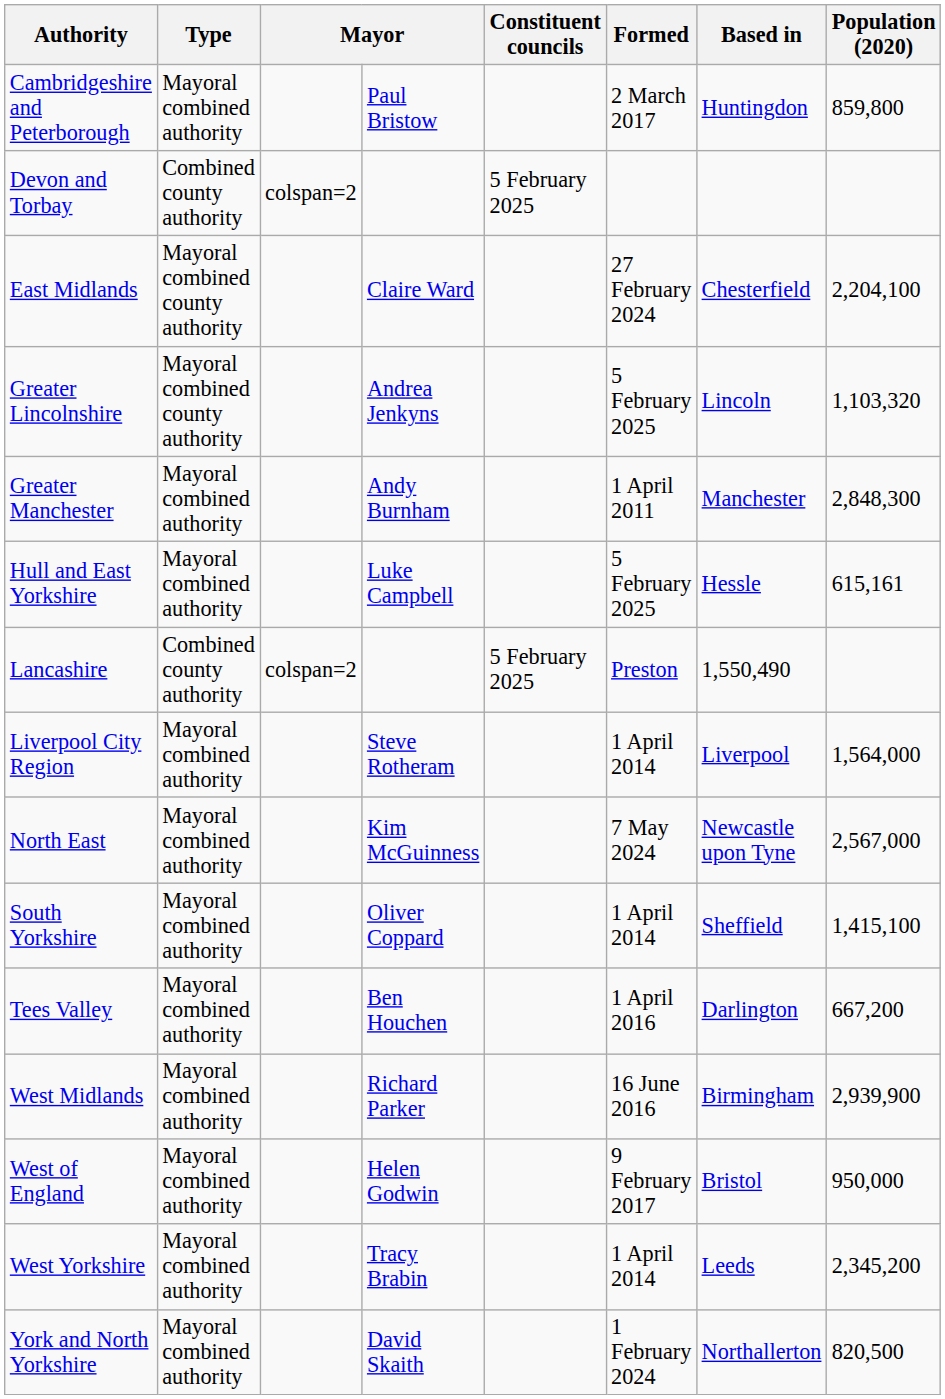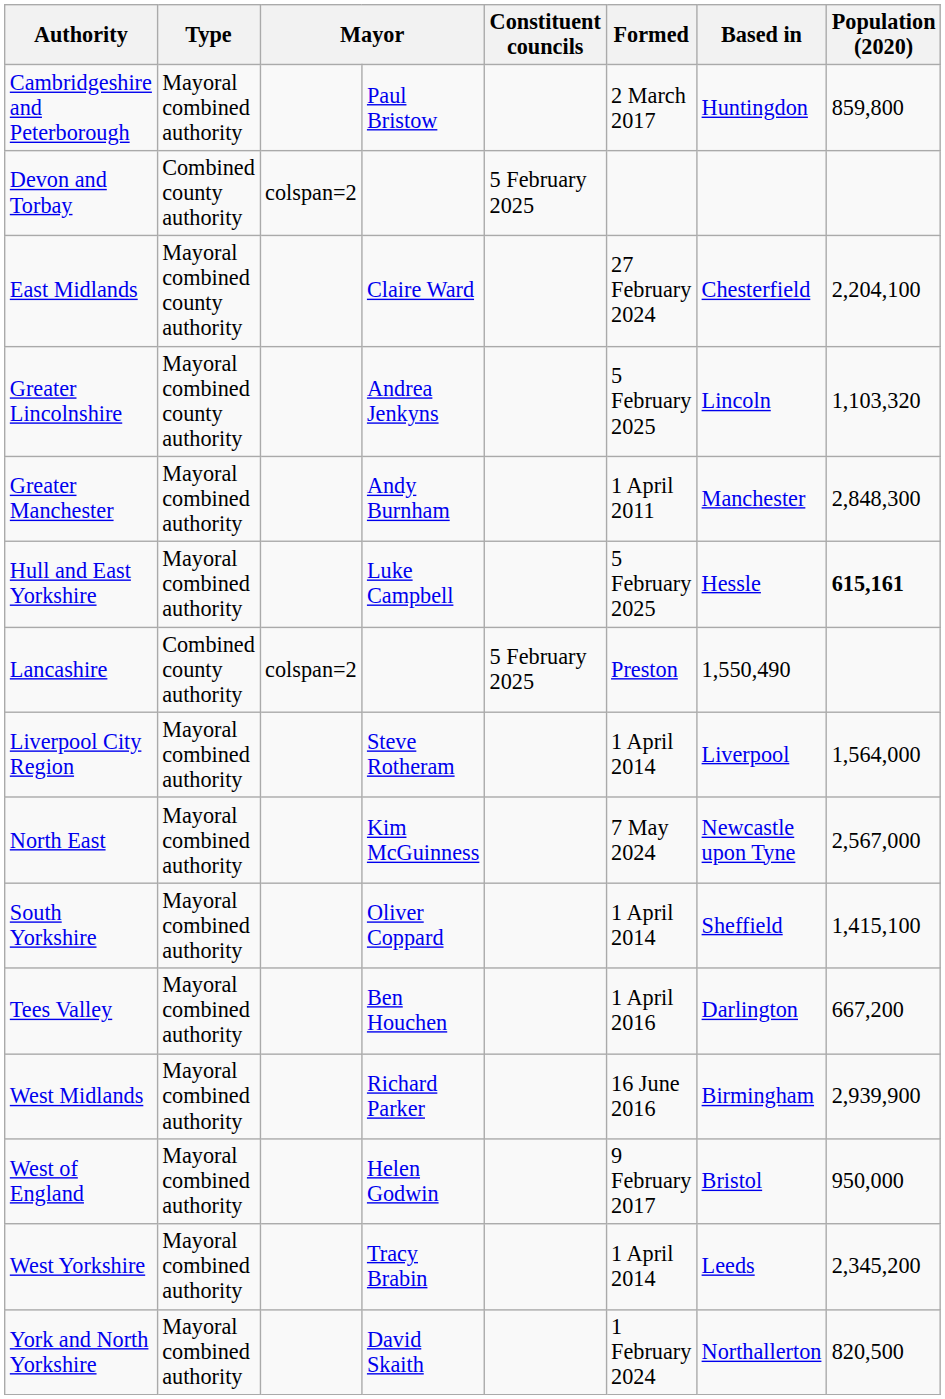row 7 | Population (2020): normal -> bold
